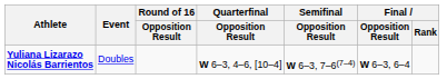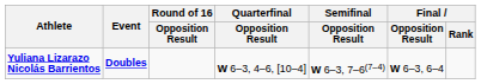Yuliana Lizarazo Nicolás Barrientos | Event: normal -> bold
